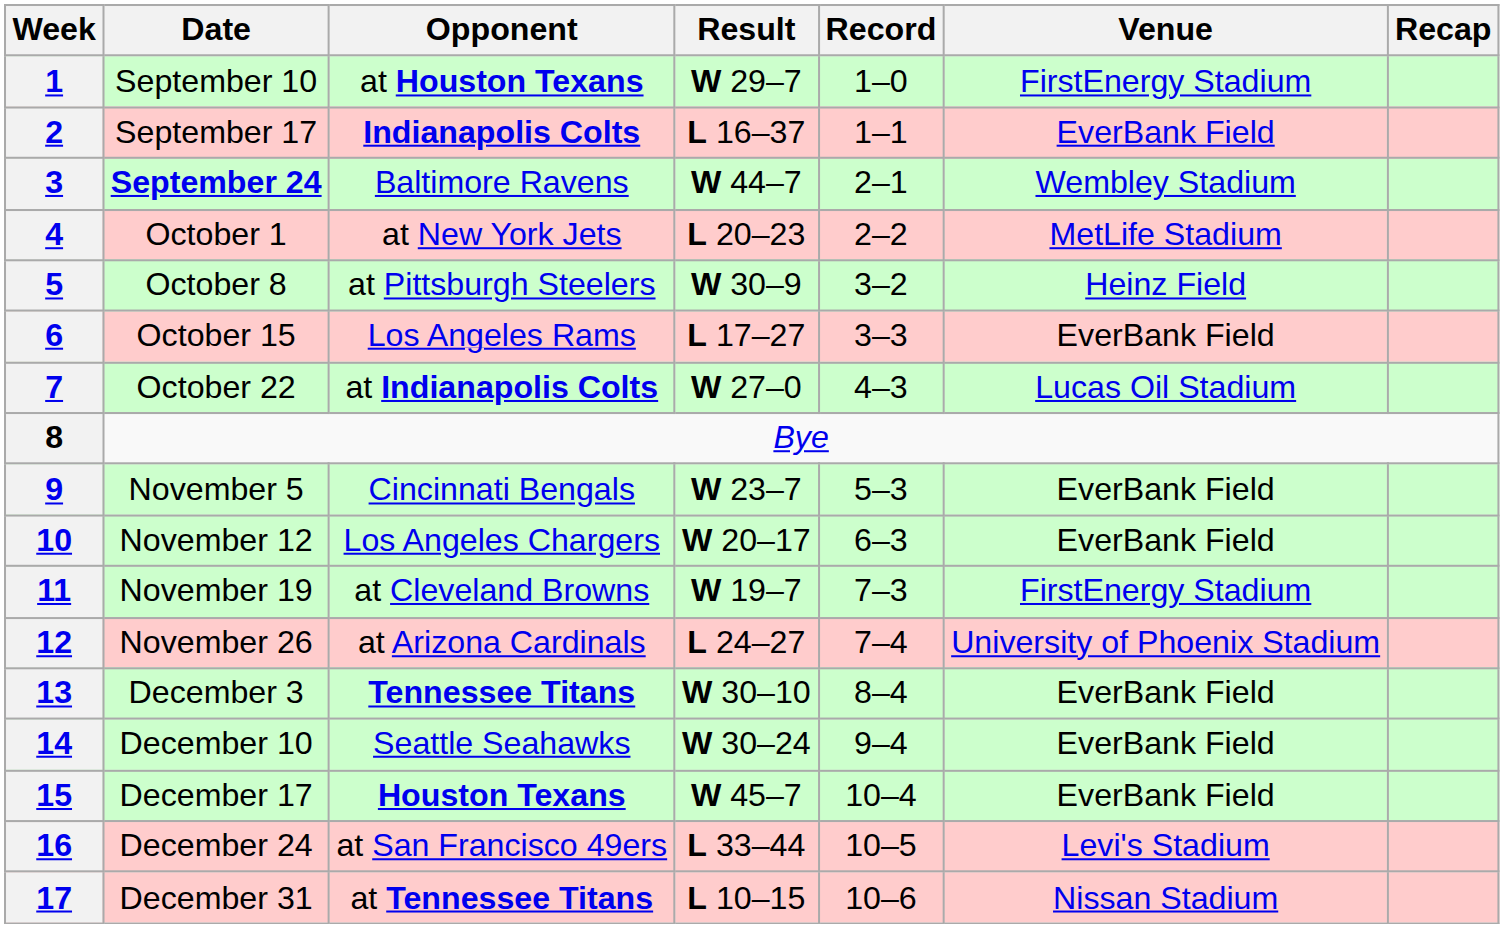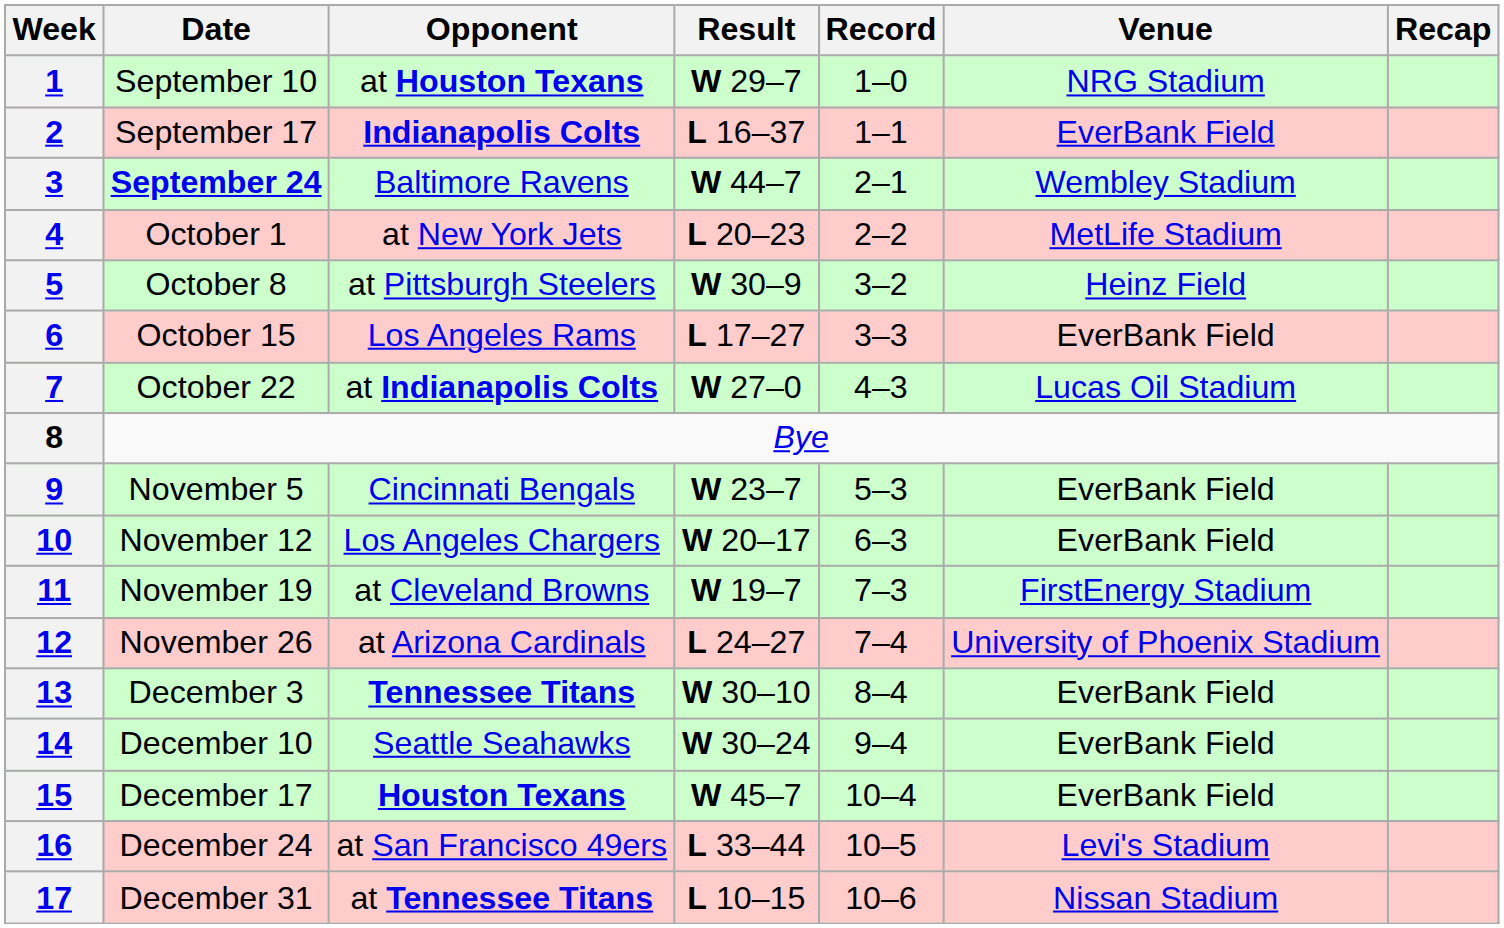1 | Venue: FirstEnergy Stadium -> NRG Stadium
